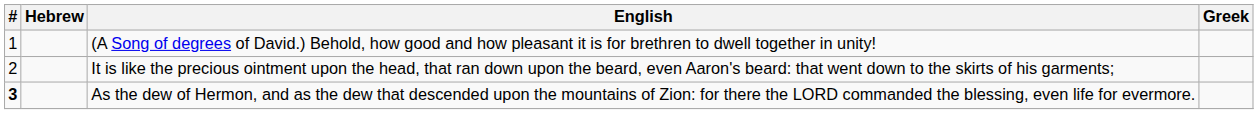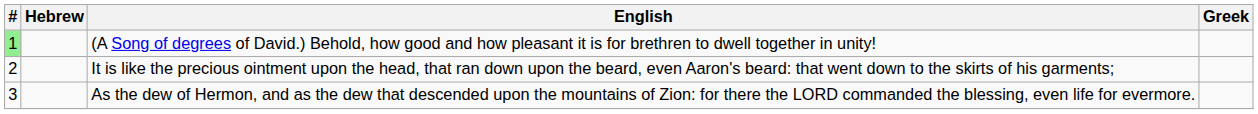row 2 | #: no background -> lightgreen background
row 4 | #: bold -> normal
